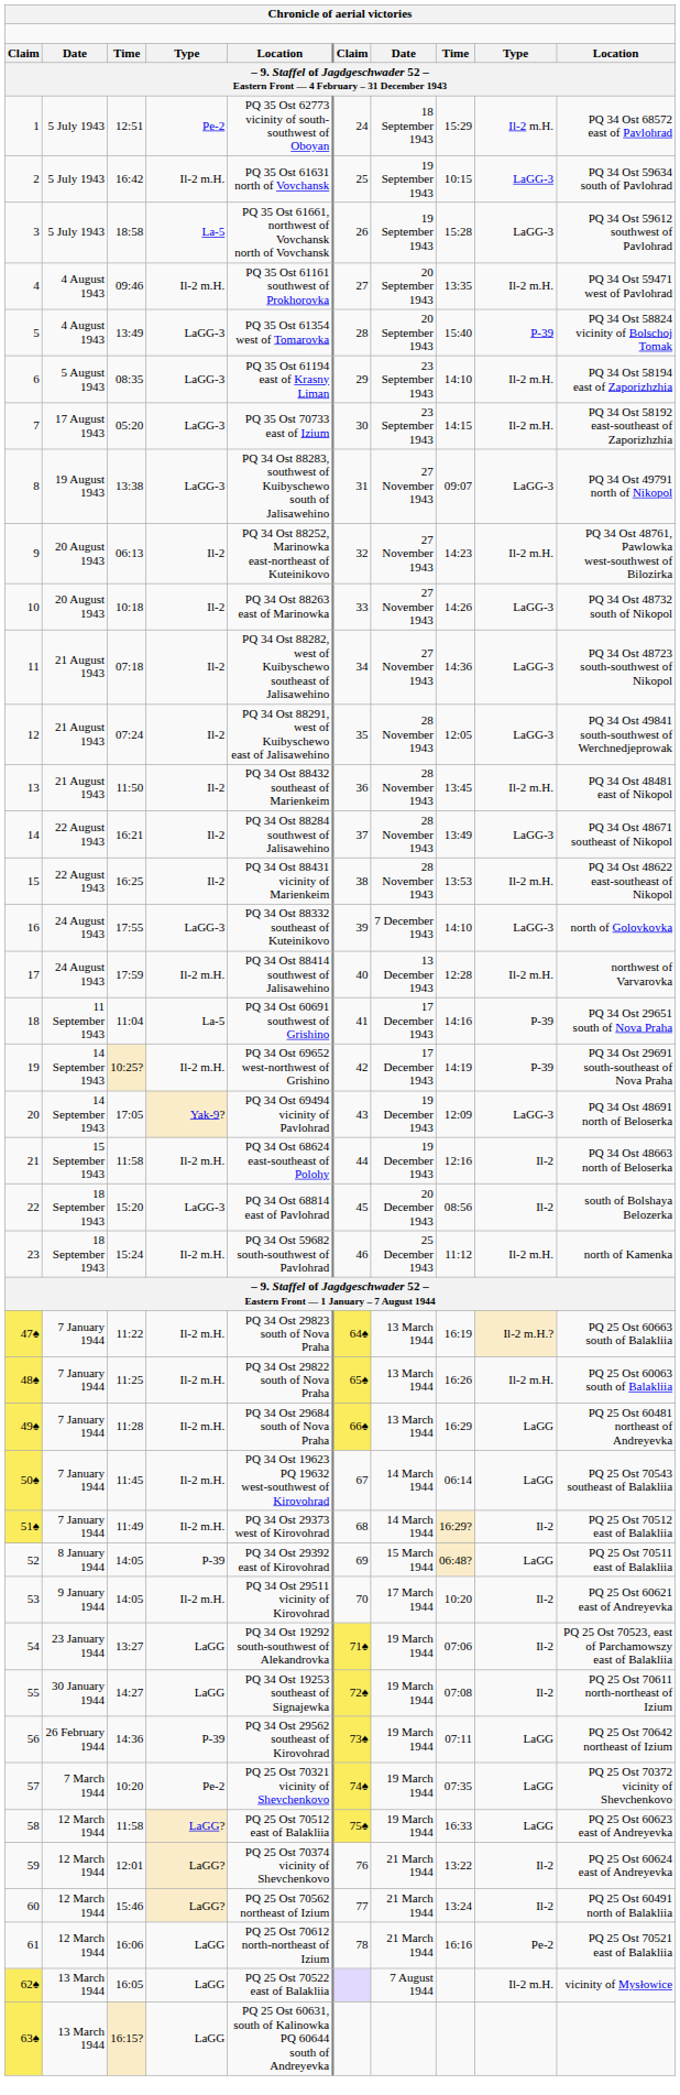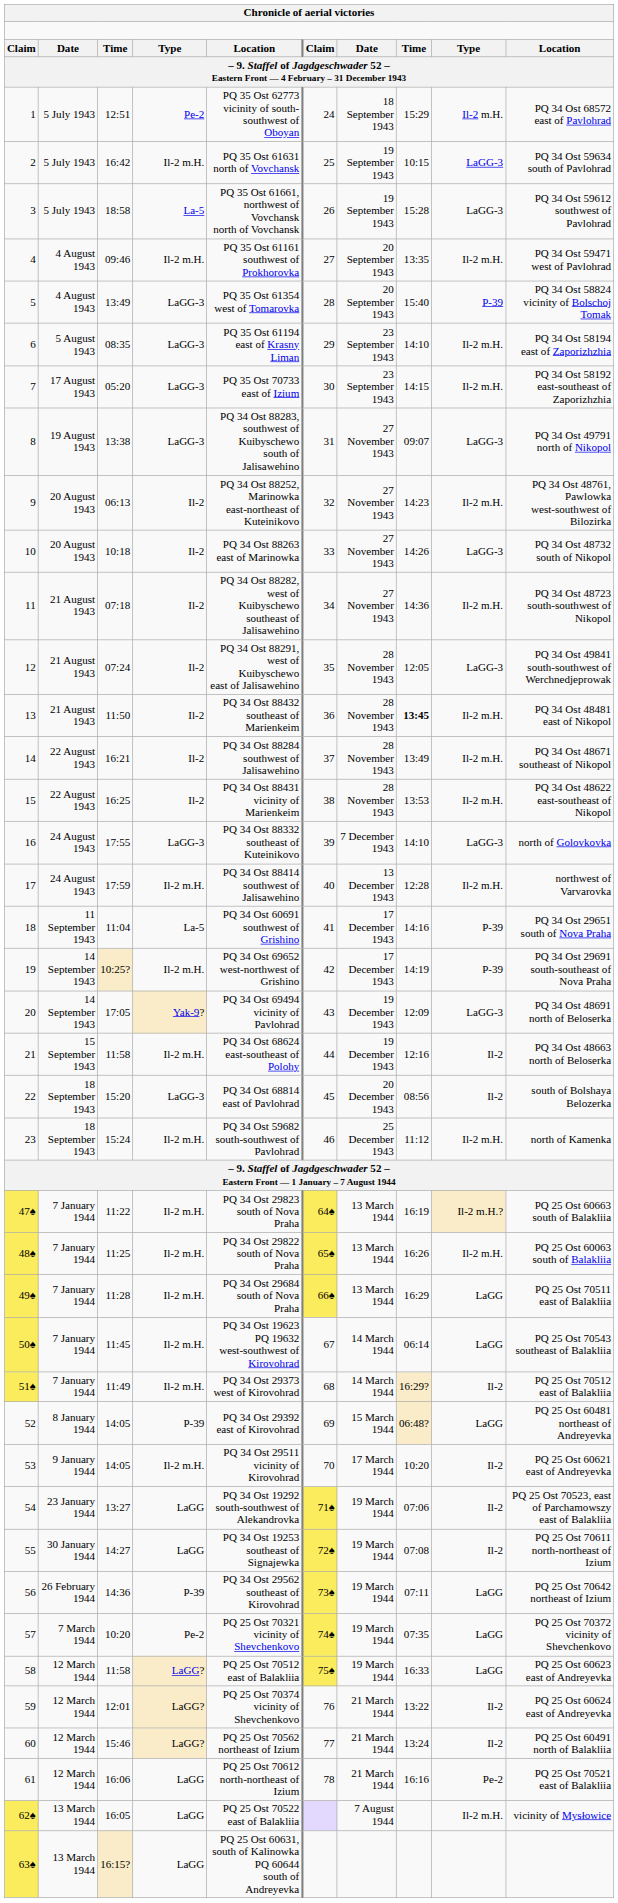11 | column 9: LaGG-3 -> Il-2 m.H.
13 | column 8: normal -> bold
14 | column 9: LaGG-3 -> Il-2 m.H.
49♠ | column 10: PQ 25 Ost 60481 northeast of Andreyevka -> PQ 25 Ost 70511 east of Balakliia
52 | column 10: PQ 25 Ost 70511 east of Balakliia -> PQ 25 Ost 60481 northeast of Andreyevka
